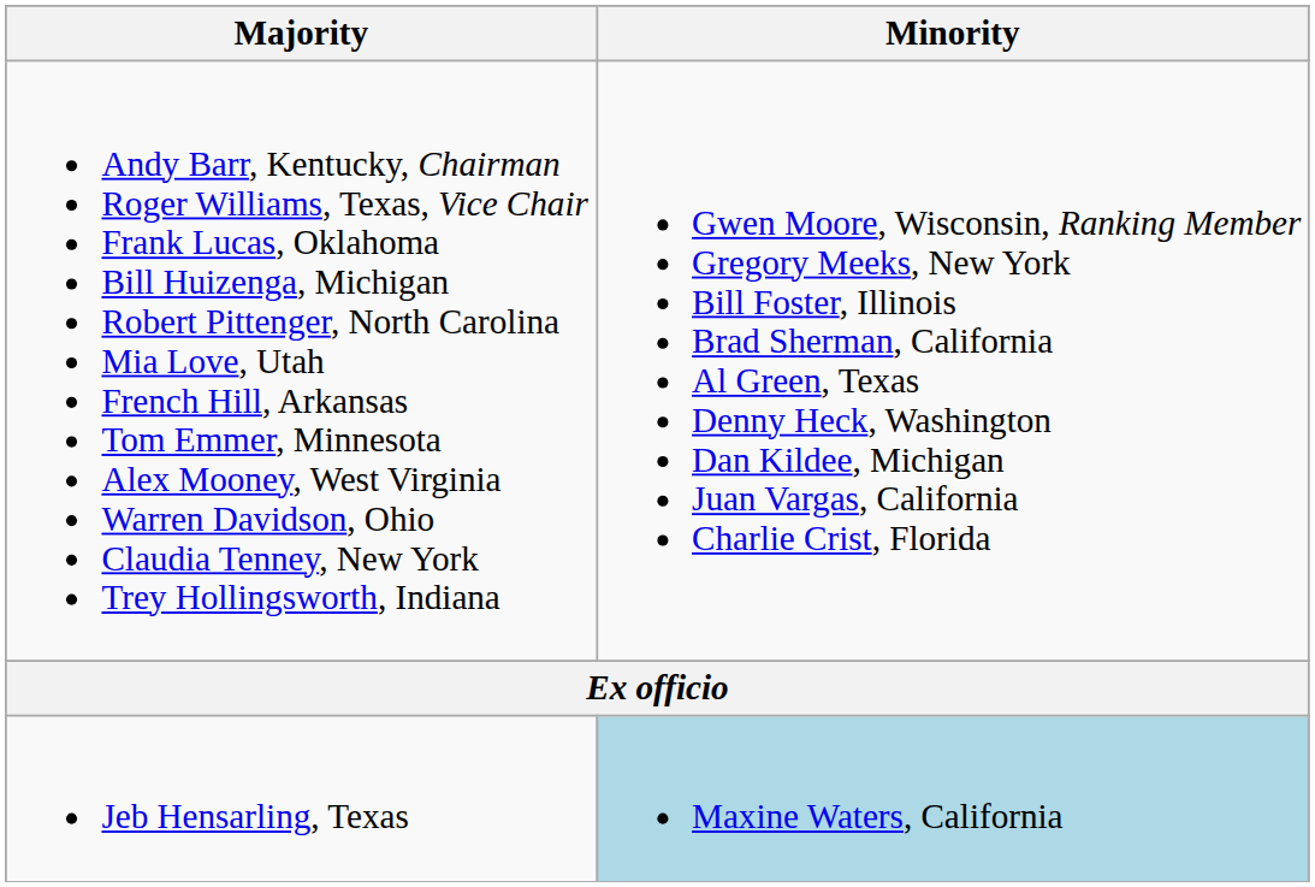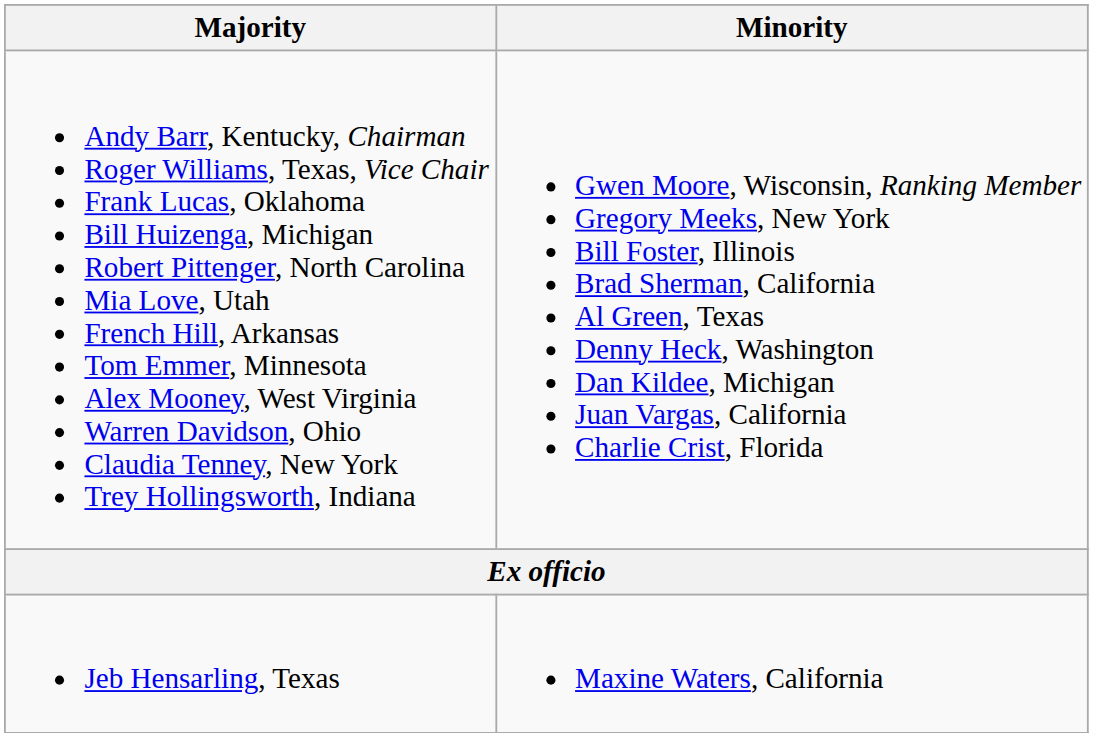Jeb Hensarling, Texas | Minority: lightblue background -> no background
